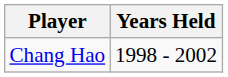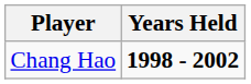Chang Hao | Years Held: normal -> bold
